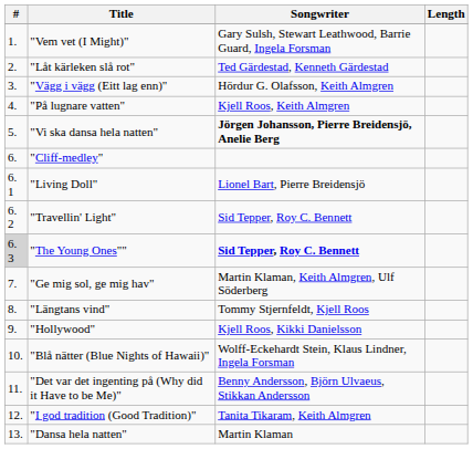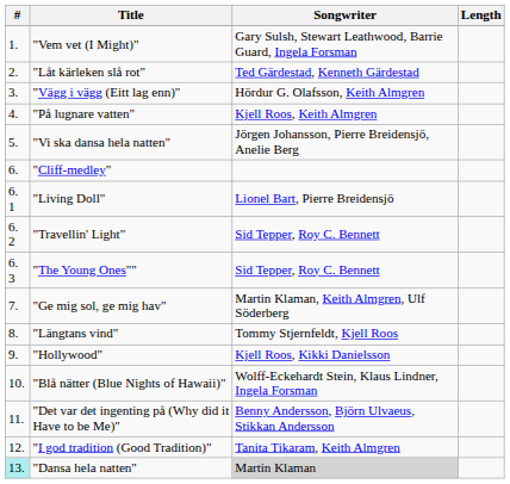"Vi ska dansa hela natten" | Songwriter: bold -> normal
"The Young Ones"" | #: lightgrey background -> no background
"The Young Ones"" | Songwriter: bold -> normal
"Dansa hela natten" | #: no background -> paleturquoise background
"Dansa hela natten" | Songwriter: no background -> lightgrey background
